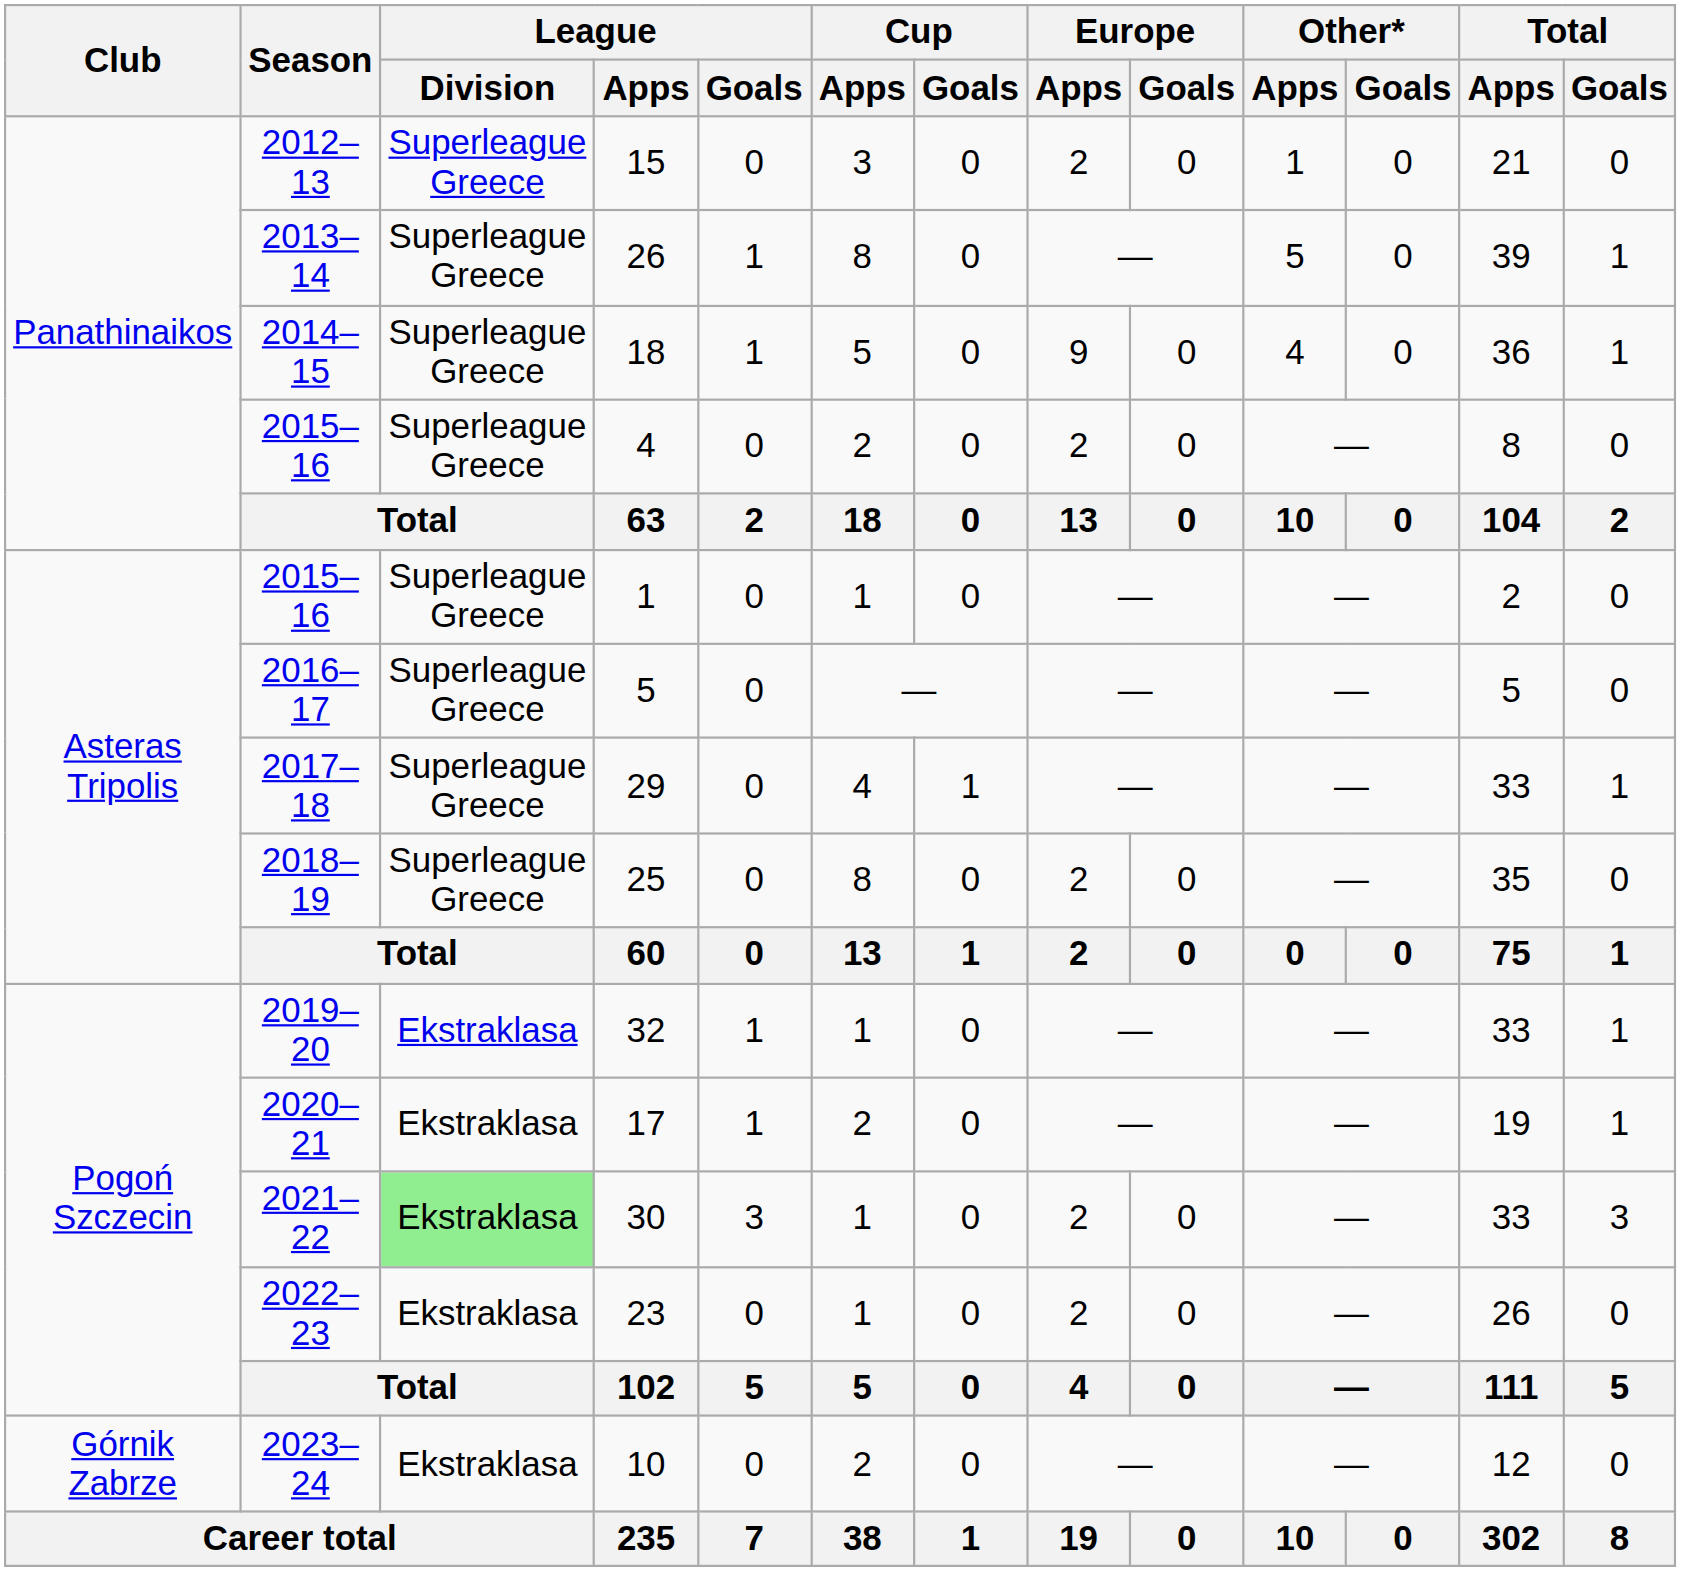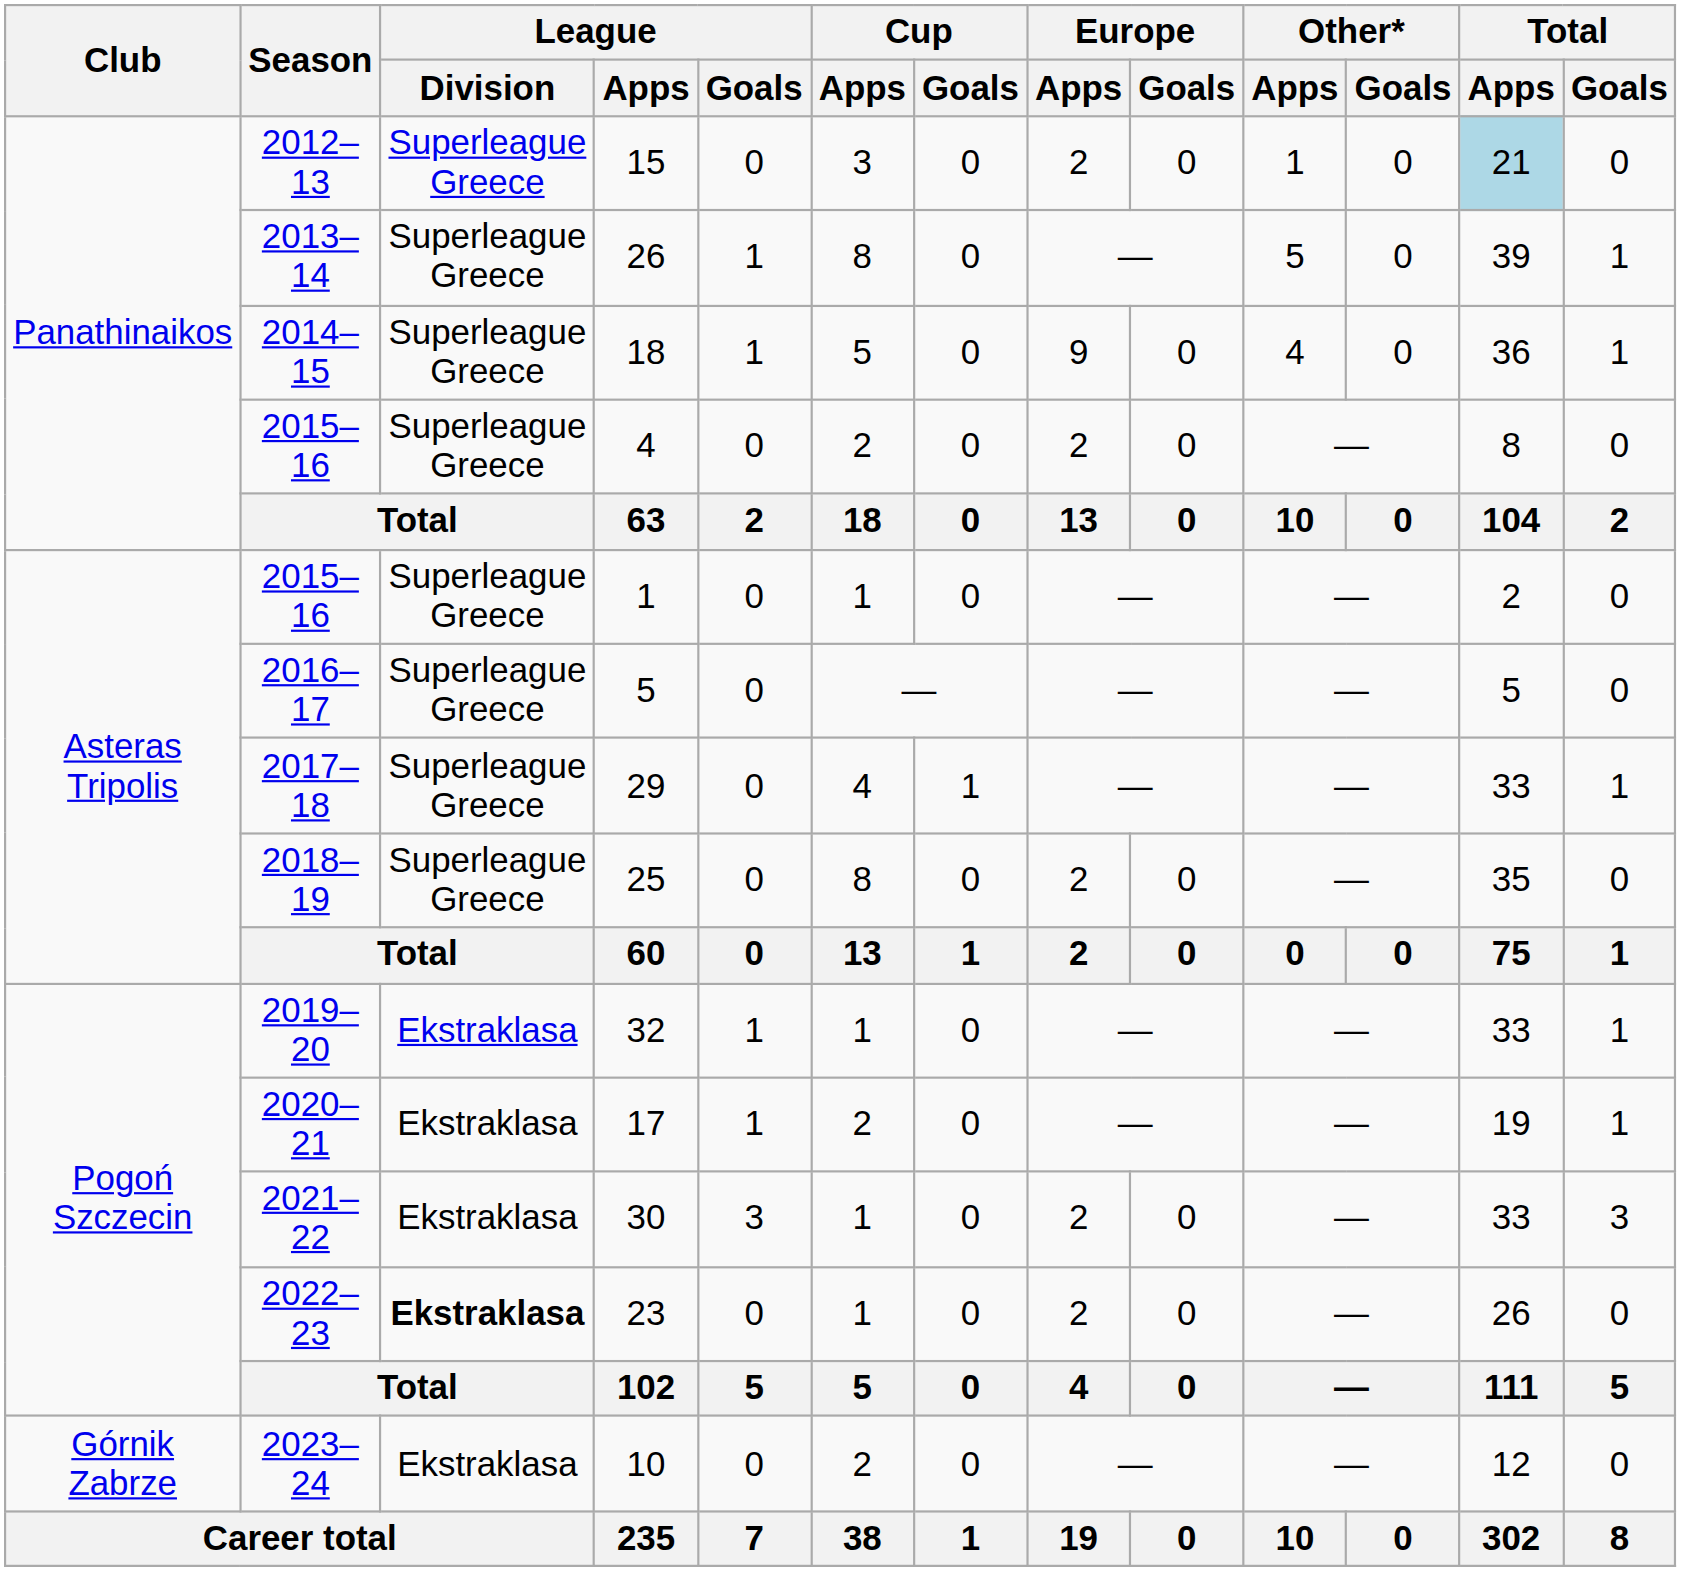15 | Total / Apps: no background -> lightblue background
30 | League / Division: lightgreen background -> no background
23 | League / Division: normal -> bold
